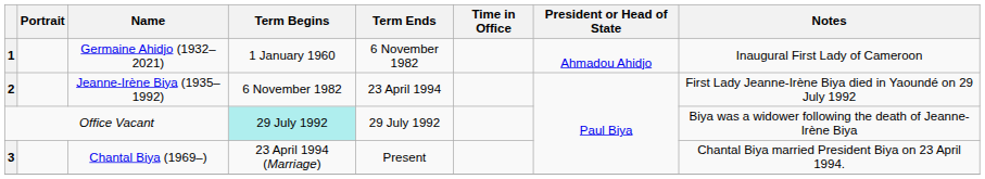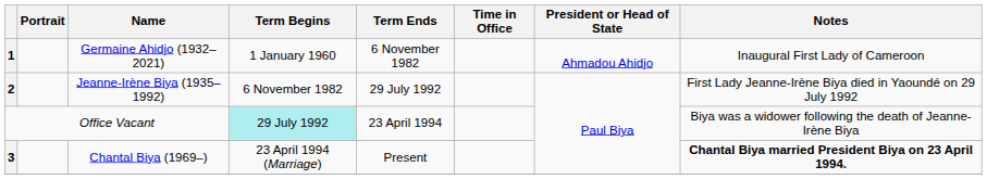Jeanne-Irène Biya (1935–1992) | Term Ends: 23 April 1994 -> 29 July 1992
Office Vacant | Term Ends: 29 July 1992 -> 23 April 1994
Chantal Biya (1969–) | Notes: normal -> bold
